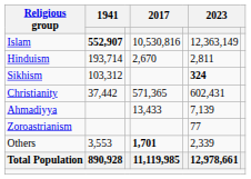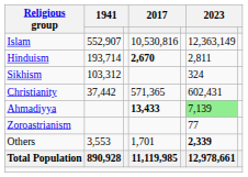Islam | column 2: bold -> normal
Hinduism | column 4: normal -> bold
Sikhism | column 6: bold -> normal
Ahmadiyya | column 4: normal -> bold
Ahmadiyya | column 6: no background -> lightgreen background
Others | column 4: bold -> normal
Others | column 6: normal -> bold
